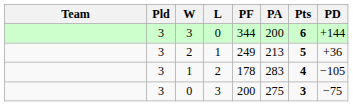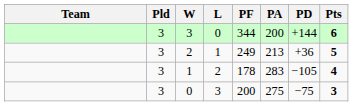columns swapped: PD <-> Pts
